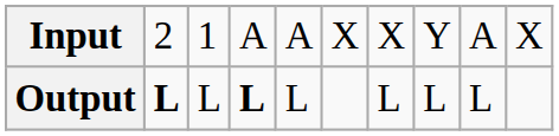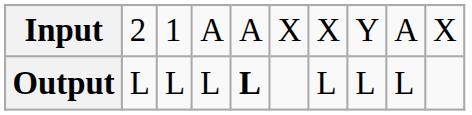Output | column 2: bold -> normal
Output | column 4: bold -> normal
Output | column 5: normal -> bold
